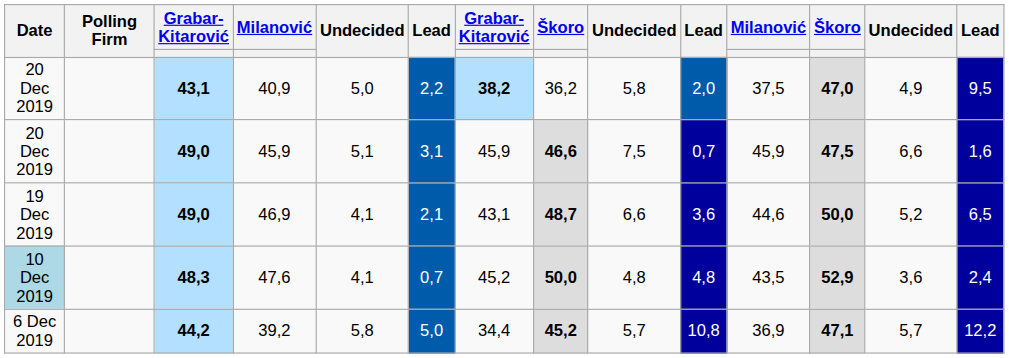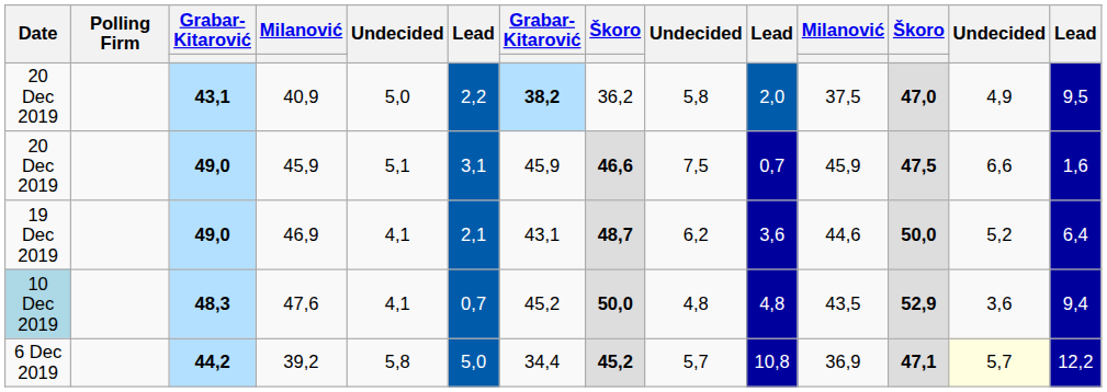46,9 | column 9: 6,6 -> 6,2
46,9 | column 14: 6,5 -> 6,4
47,6 | column 14: 2,4 -> 9,4
39,2 | column 13: no background -> lightyellow background
